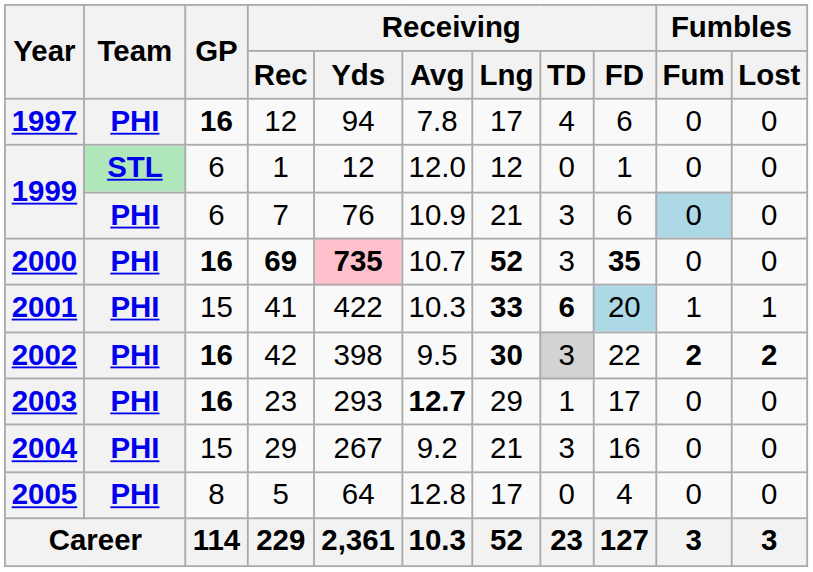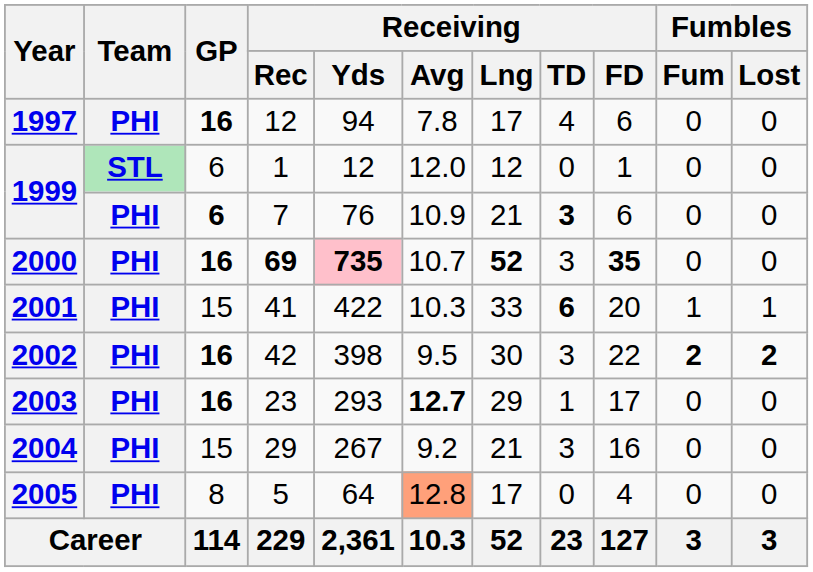7 | GP: normal -> bold
7 | Receiving / TD: normal -> bold
7 | Fumbles / Fum: lightblue background -> no background
41 | Receiving / Lng: bold -> normal
41 | Receiving / FD: lightblue background -> no background
42 | Receiving / Lng: bold -> normal
42 | Receiving / TD: lightgrey background -> no background
5 | Receiving / Avg: no background -> lightsalmon background
